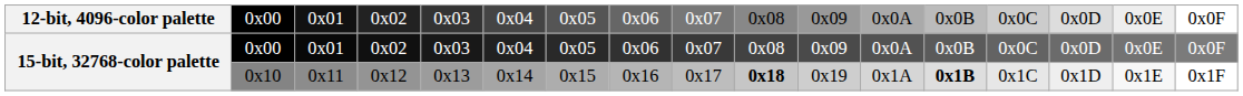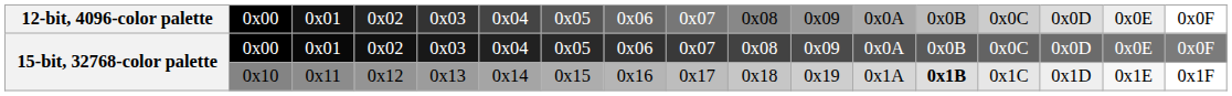0x10 | column 10: bold -> normal
